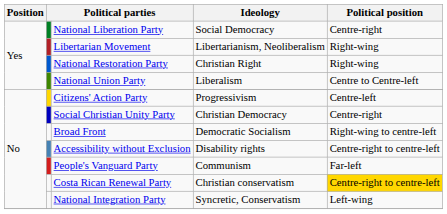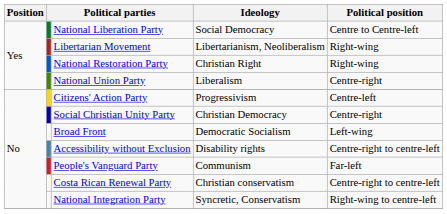National Liberation Party | Political position: Centre-right -> Centre to Centre-left
National Union Party | Political position: Centre to Centre-left -> Centre-right
Broad Front | Political position: Right-wing to centre-left -> Left-wing
Costa Rican Renewal Party | Political position: gold background -> no background
National Integration Party | Political position: Left-wing -> Right-wing to centre-left
